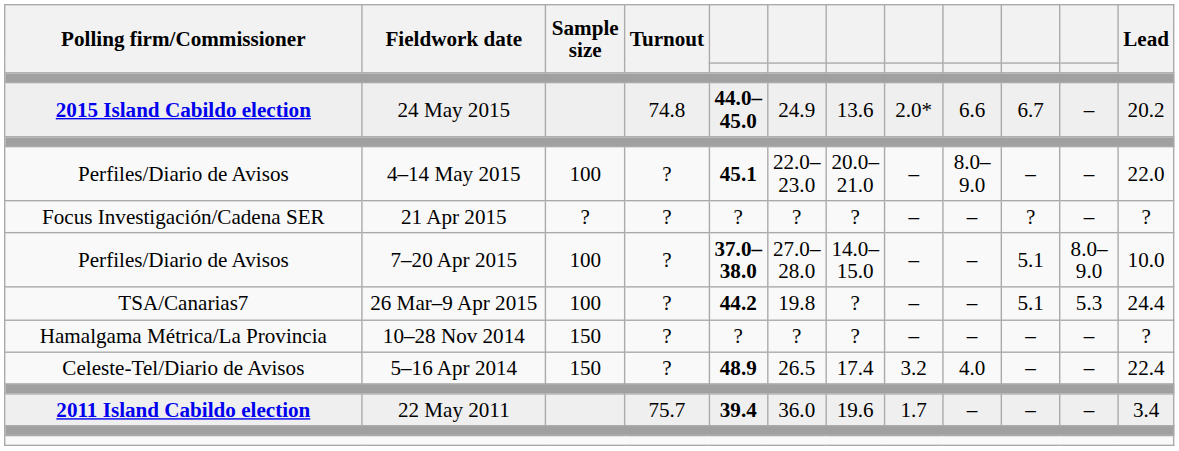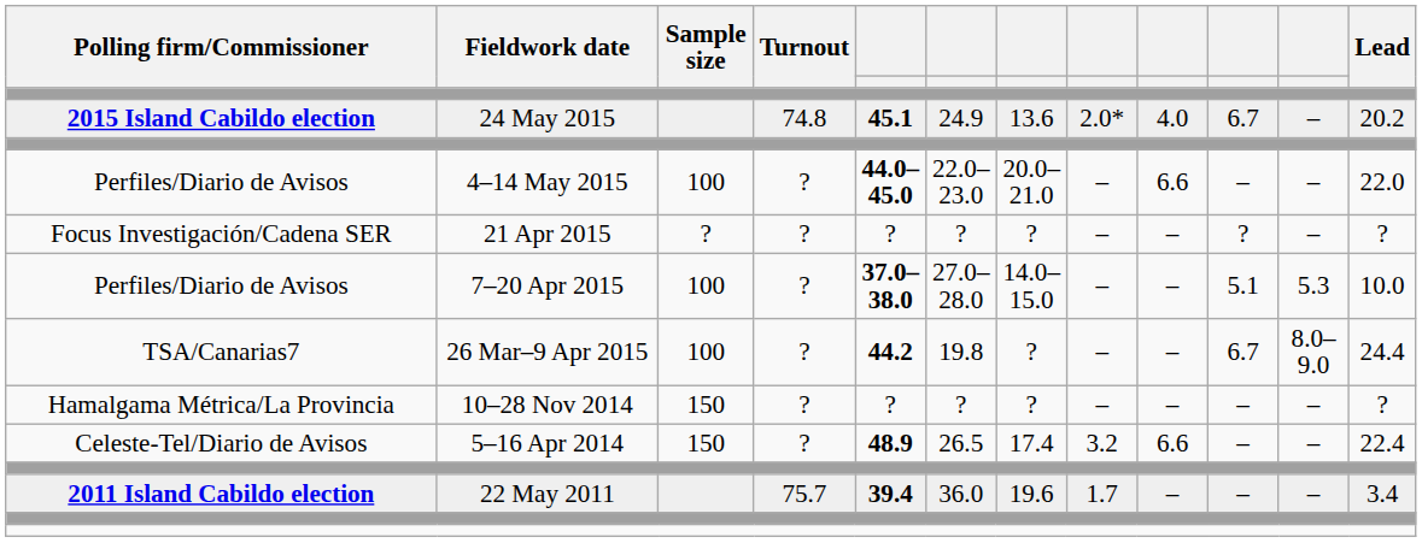24 May 2015 | column 5: 44.0– 45.0 -> 45.1
24 May 2015 | column 9: 6.6 -> 4.0
4–14 May 2015 | column 5: 45.1 -> 44.0– 45.0
4–14 May 2015 | column 9: 8.0– 9.0 -> 6.6
7–20 Apr 2015 | column 11: 8.0– 9.0 -> 5.3
26 Mar–9 Apr 2015 | column 10: 5.1 -> 6.7
26 Mar–9 Apr 2015 | column 11: 5.3 -> 8.0– 9.0
5–16 Apr 2014 | column 9: 4.0 -> 6.6
